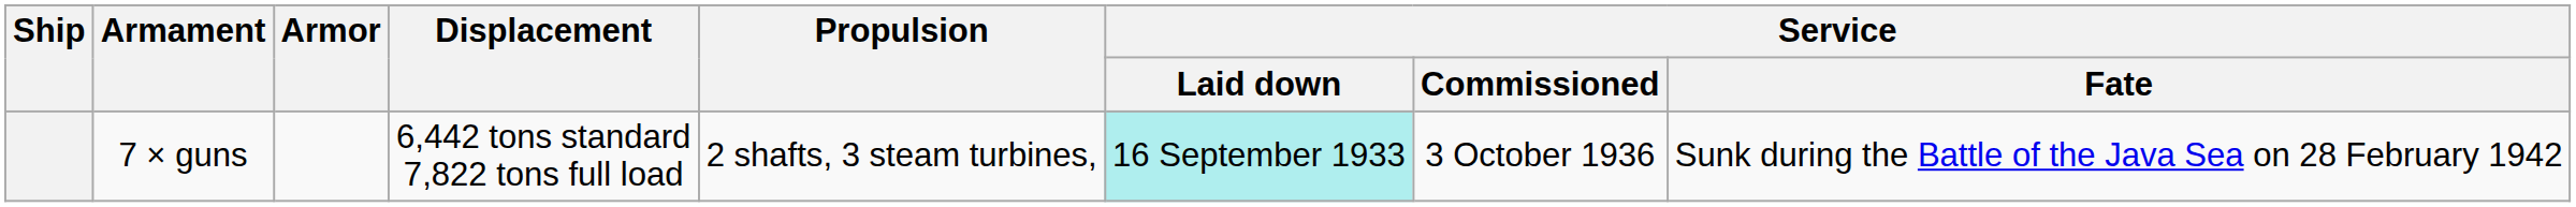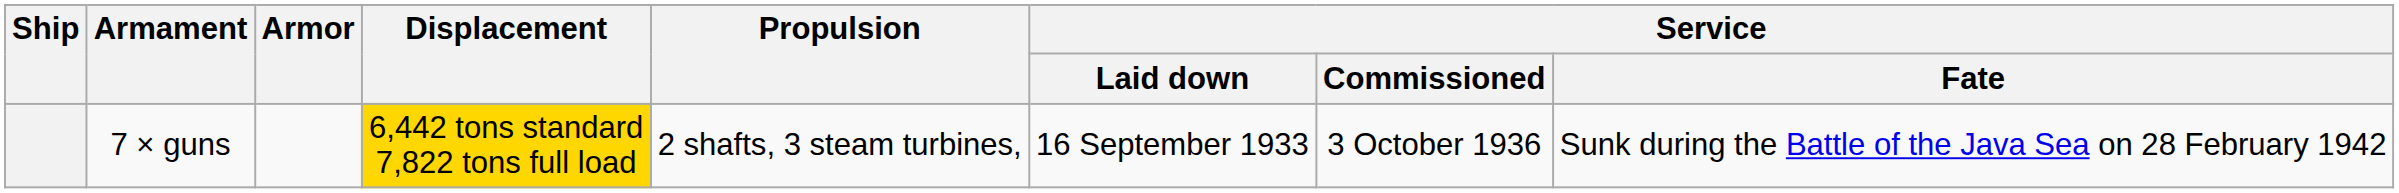7 × guns | Displacement: no background -> gold background
7 × guns | Service / Laid down: paleturquoise background -> no background
